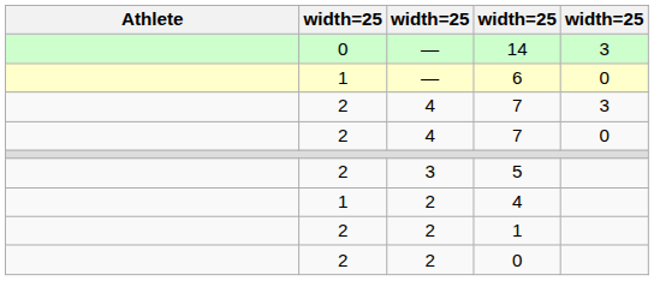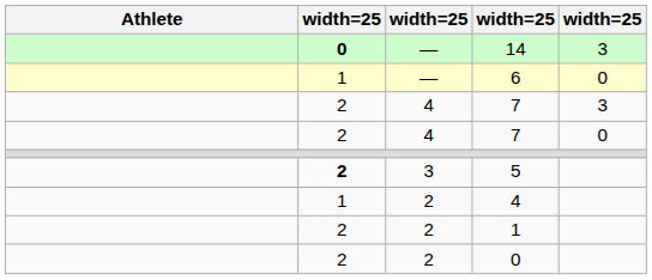14 | column 2: normal -> bold
5 | column 2: normal -> bold
